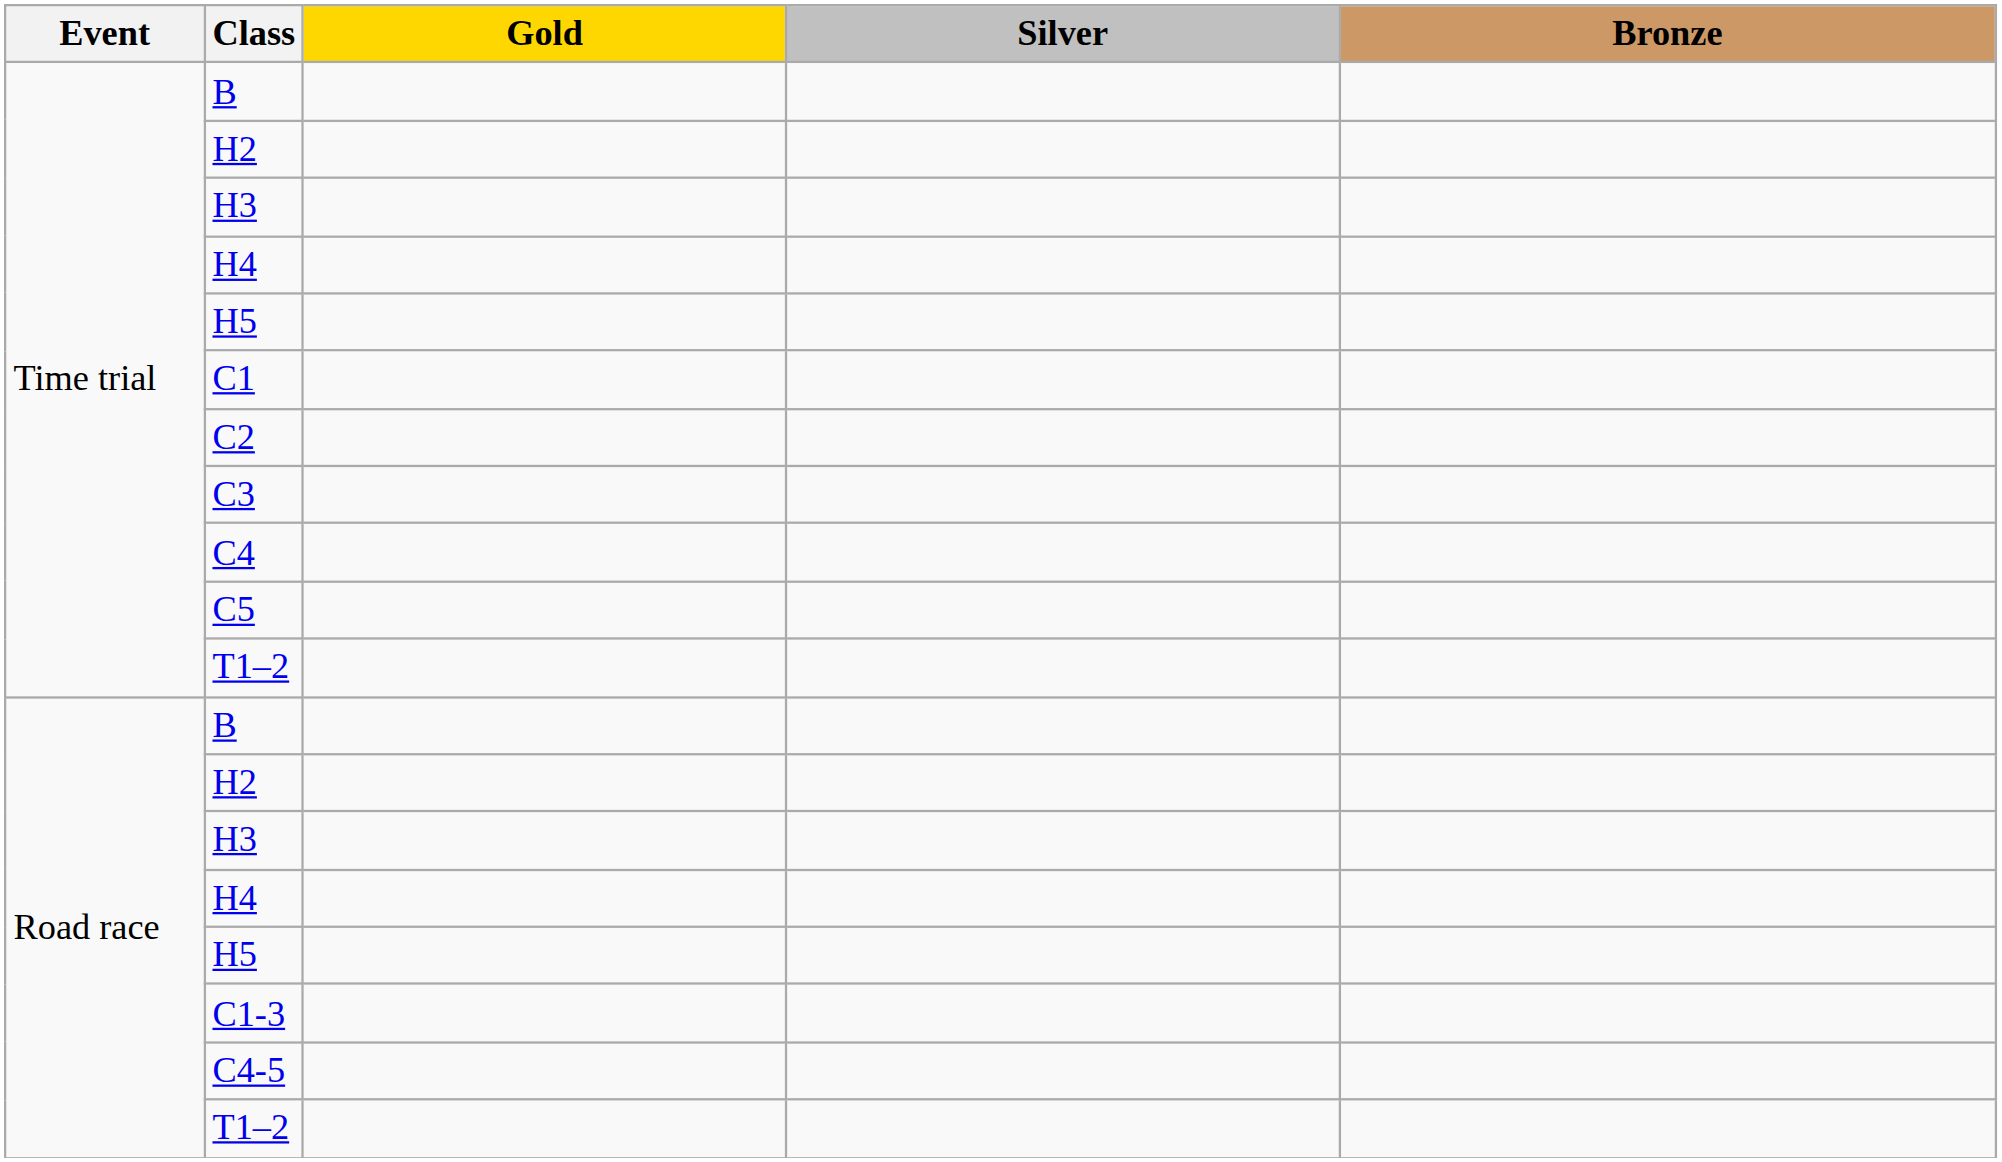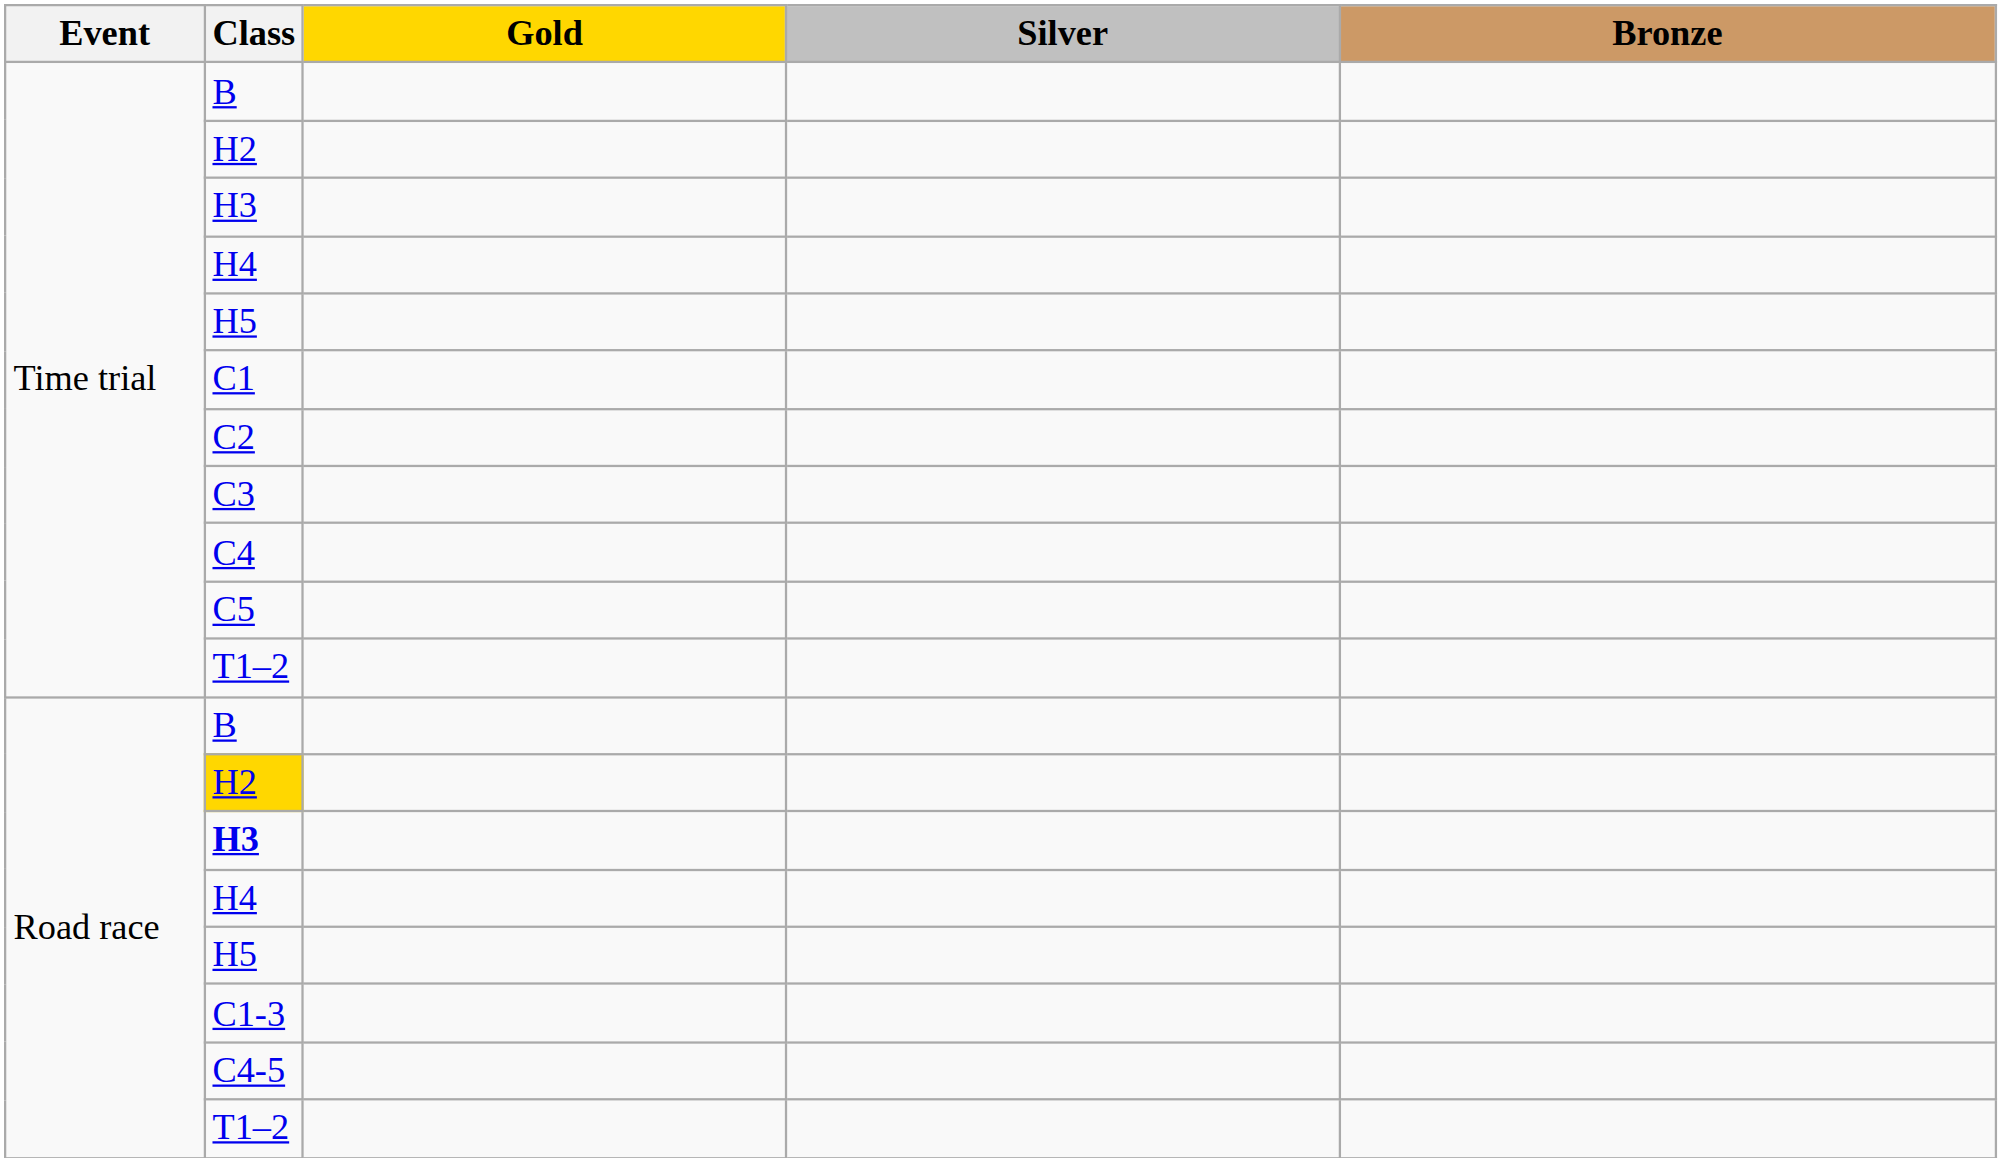Road race / H2 | Class: no background -> gold background
Road race / H3 | Class: normal -> bold
